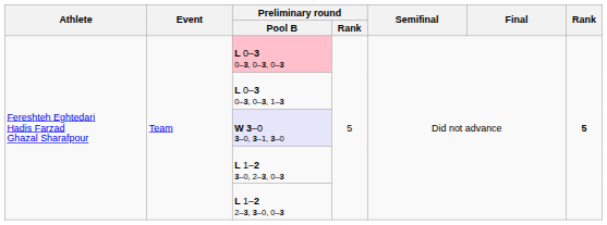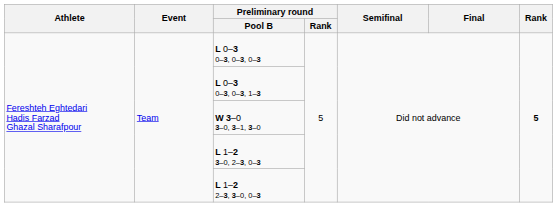L 0–3 0–3, 0–3, 0–3 | Preliminary round / Pool B: pink background -> no background
W 3–0 3–0, 3–1, 3–0 | Preliminary round / Pool B: lavender background -> no background
